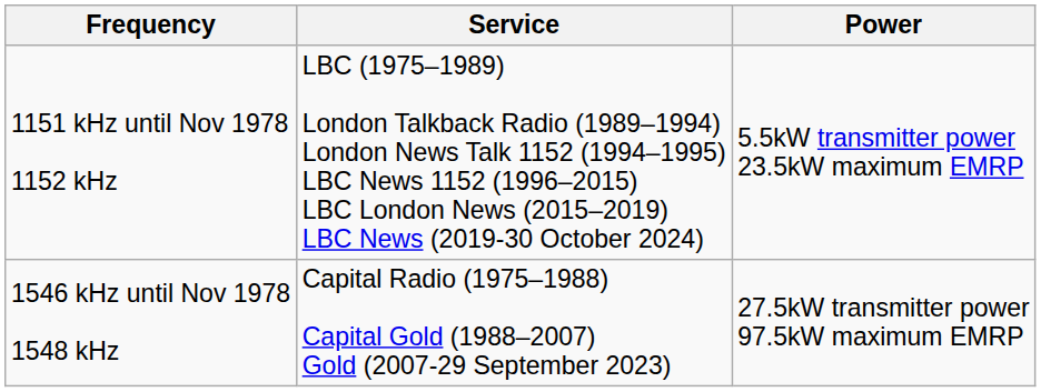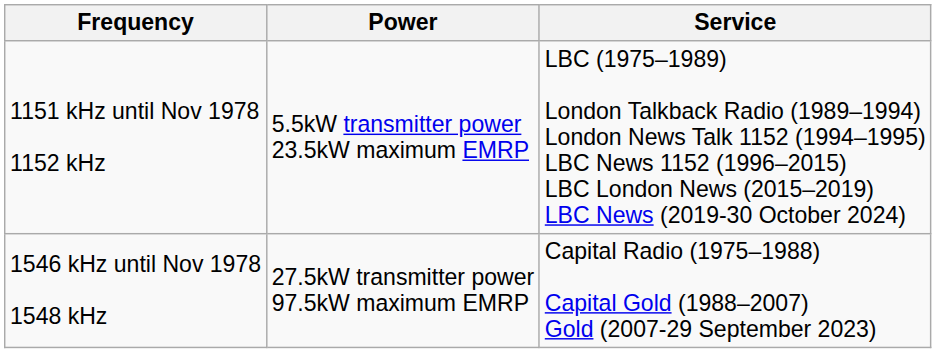columns swapped: Power <-> Service
